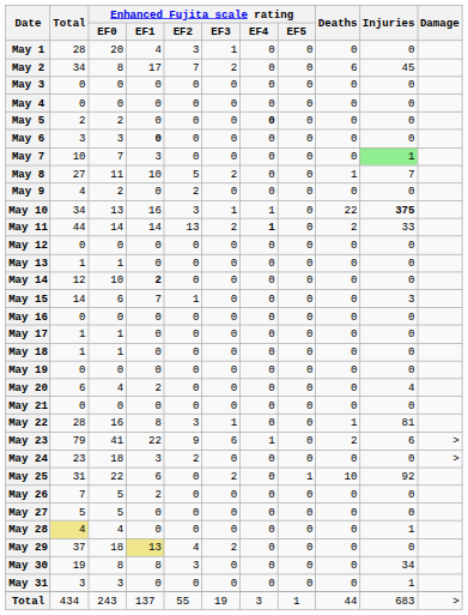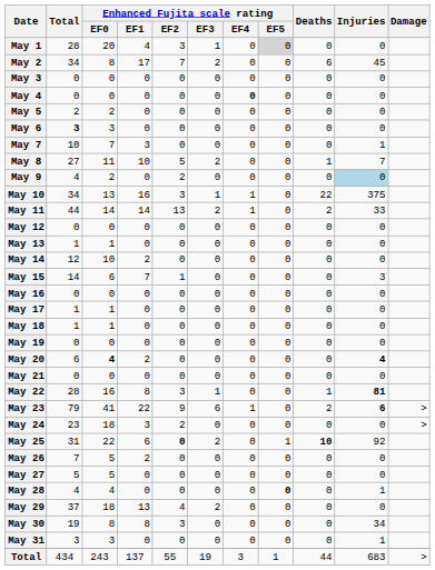May 1 | Enhanced Fujita scale rating / EF5: no background -> lightgrey background
May 4 | Enhanced Fujita scale rating / EF4: normal -> bold
May 5 | Enhanced Fujita scale rating / EF4: bold -> normal
May 6 | Total: normal -> bold
May 6 | Enhanced Fujita scale rating / EF1: bold -> normal
May 7 | Injuries: lightgreen background -> no background
May 9 | Injuries: no background -> lightblue background
May 10 | Injuries: bold -> normal
May 11 | Enhanced Fujita scale rating / EF4: bold -> normal
May 14 | Enhanced Fujita scale rating / EF1: bold -> normal
May 20 | Enhanced Fujita scale rating / EF0: normal -> bold
May 20 | Injuries: normal -> bold
May 22 | Injuries: normal -> bold
May 23 | Injuries: normal -> bold
May 25 | Enhanced Fujita scale rating / EF2: normal -> bold
May 25 | Deaths: normal -> bold
May 28 | Total: khaki background -> no background
May 28 | Enhanced Fujita scale rating / EF5: normal -> bold
May 29 | Enhanced Fujita scale rating / EF1: khaki background -> no background
